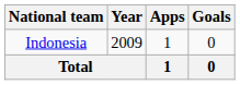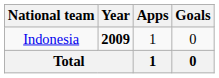Indonesia | Year: normal -> bold
